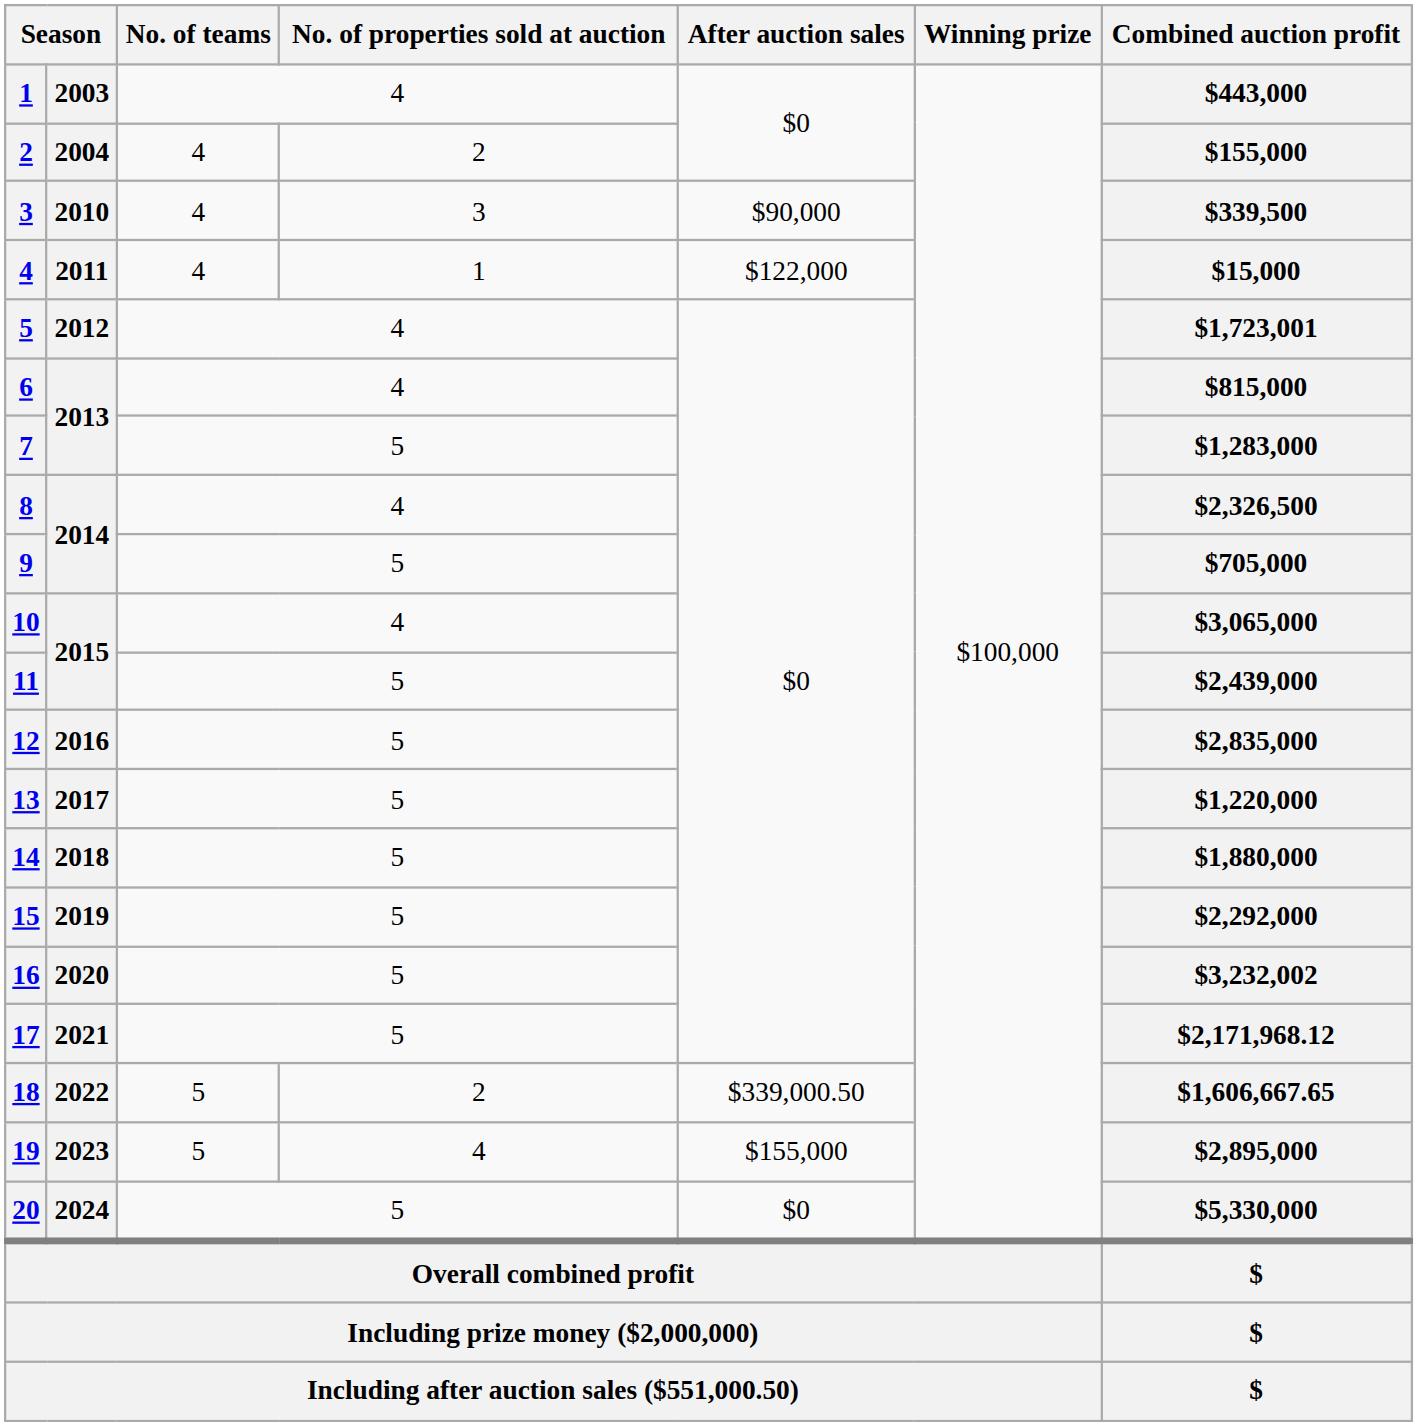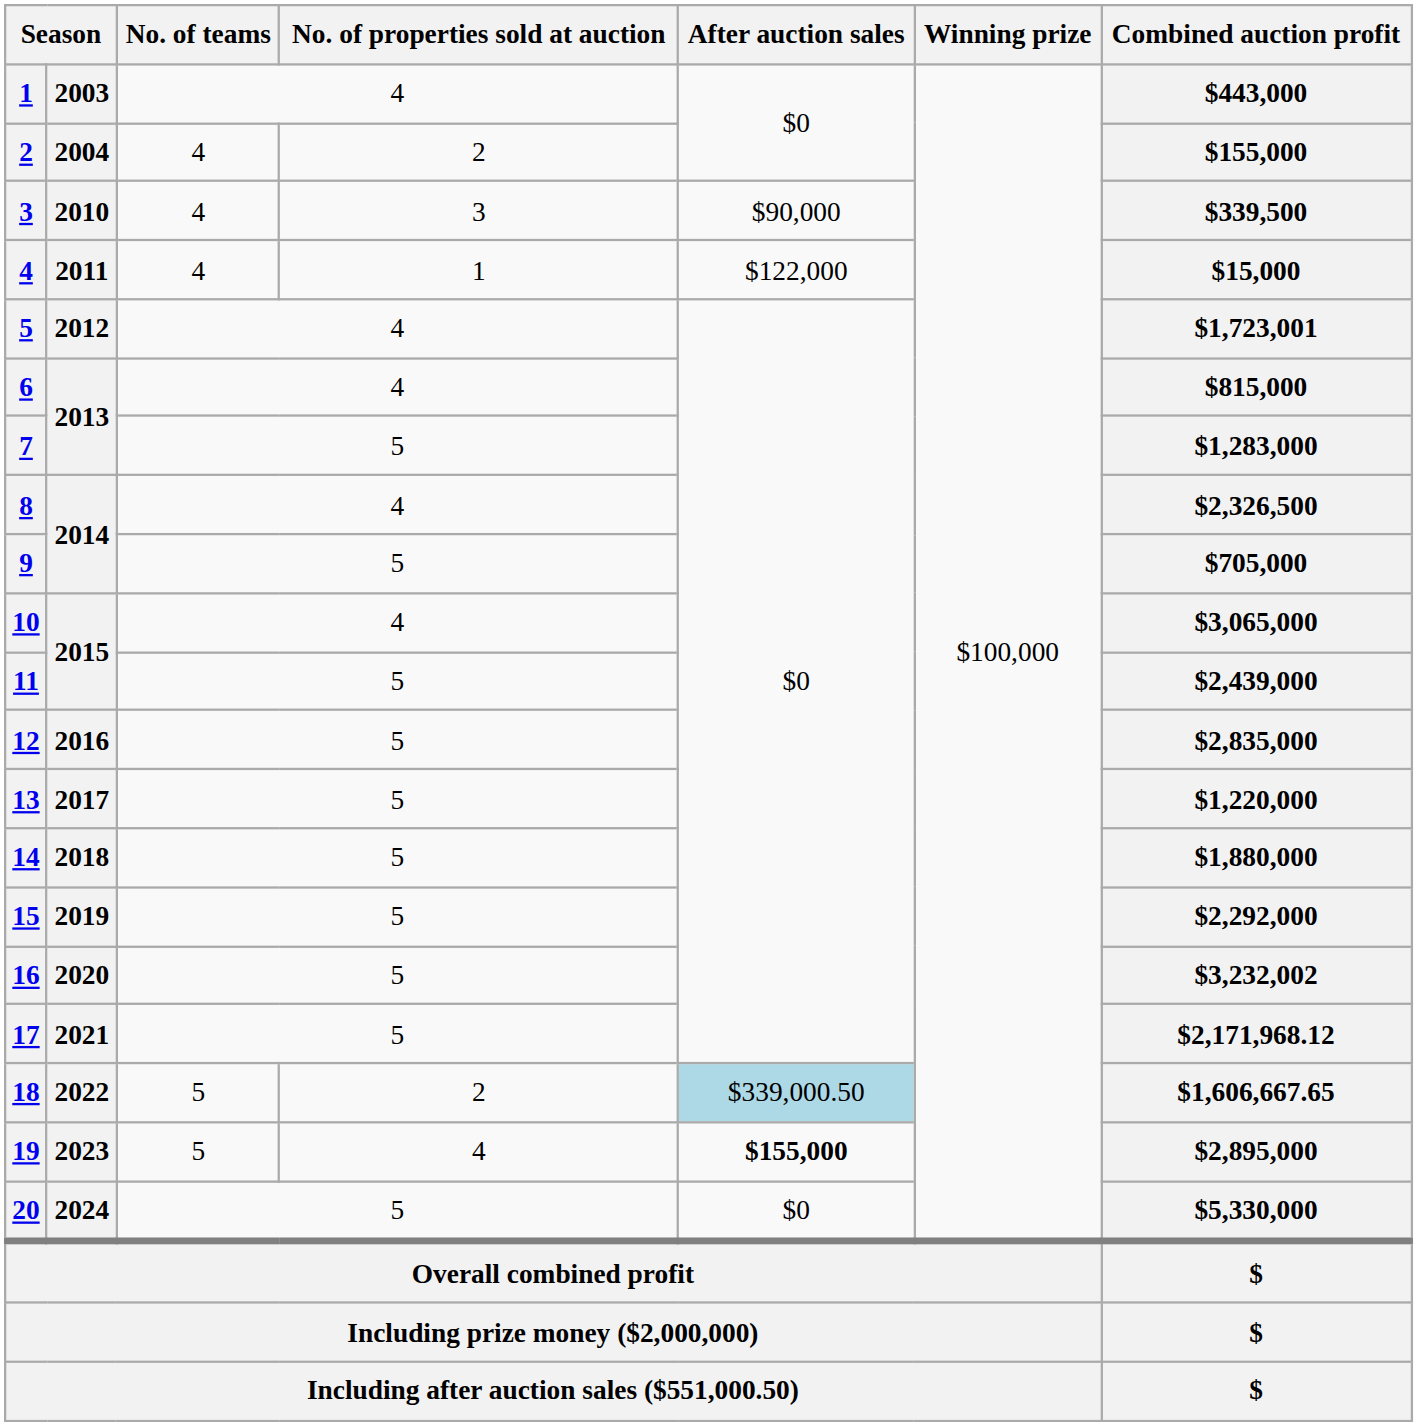18 | After auction sales: no background -> lightblue background
19 | After auction sales: normal -> bold
